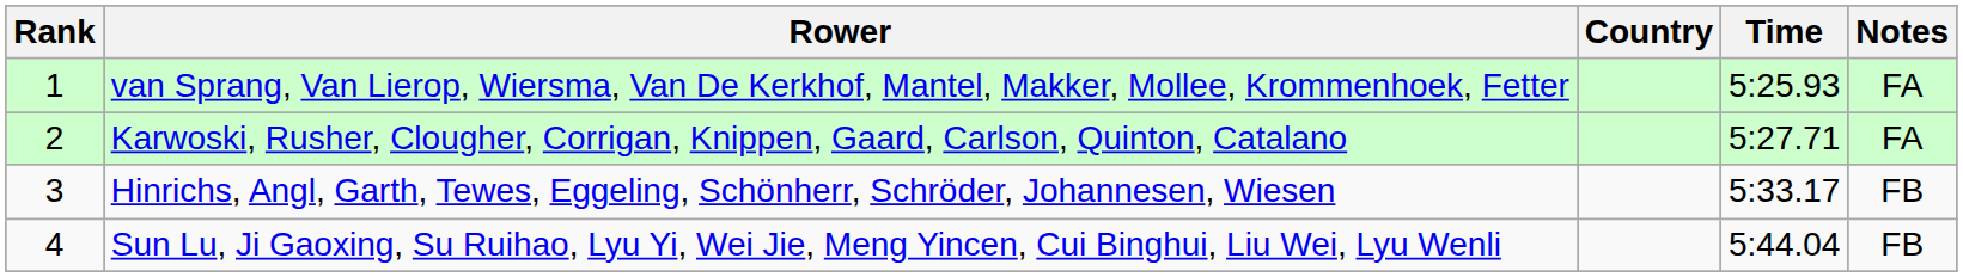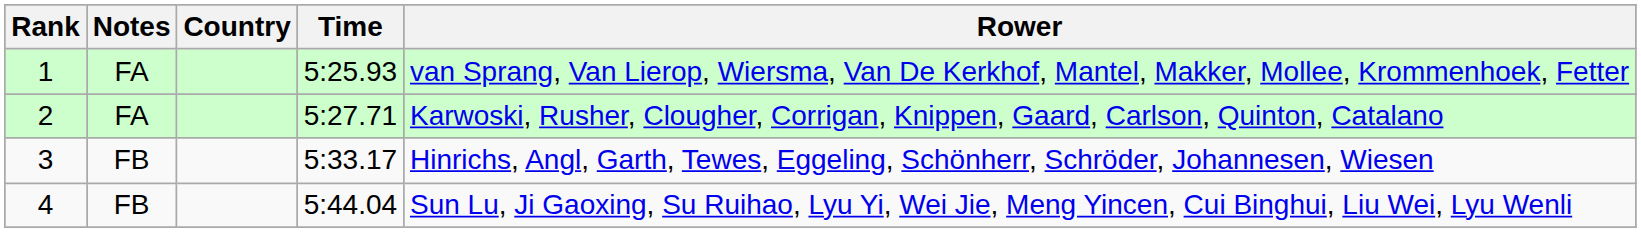columns swapped: Rower <-> Notes
